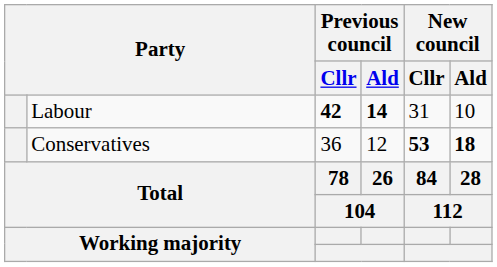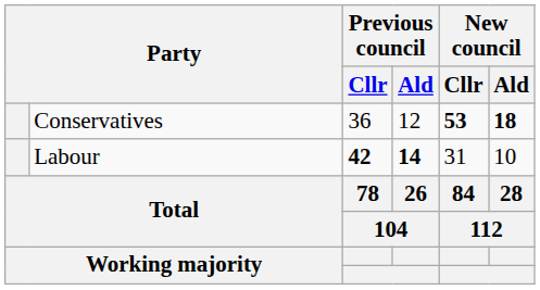rows swapped: Conservatives <-> Labour
